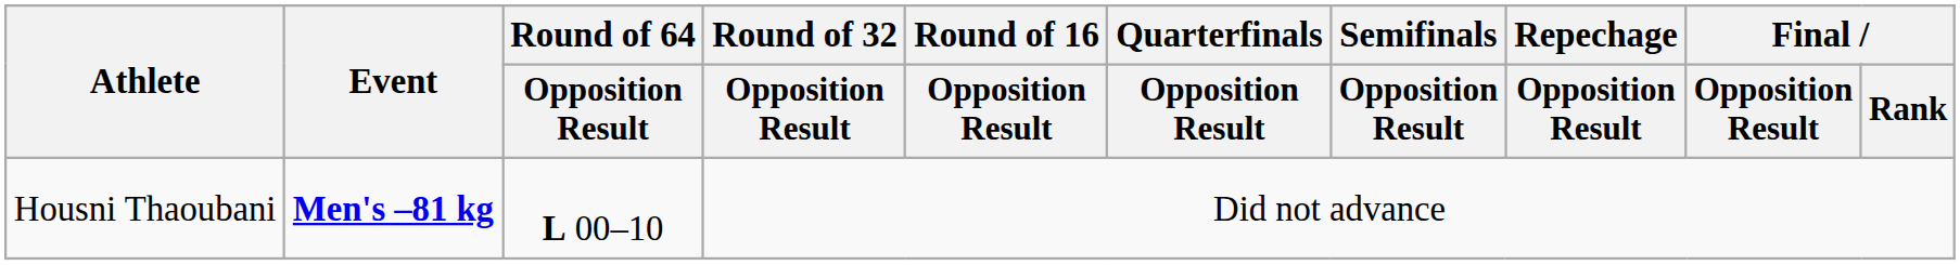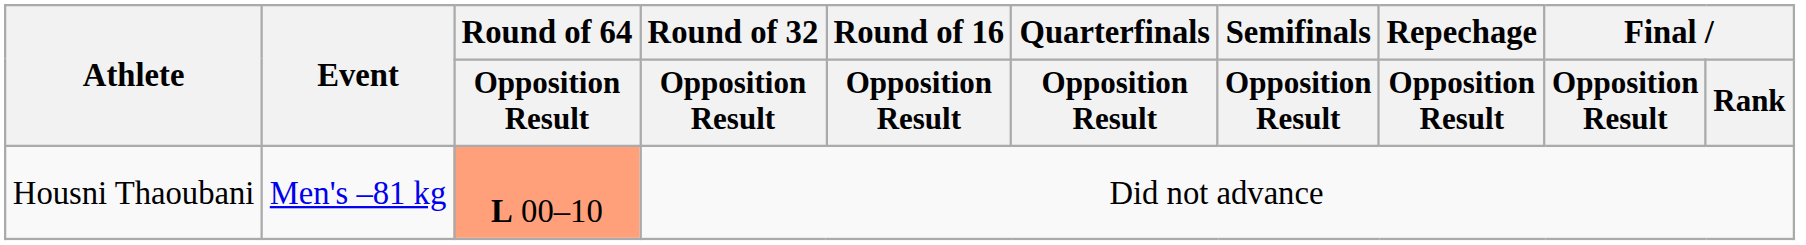Housni Thaoubani | Event: bold -> normal
Housni Thaoubani | Round of 64 / Opposition Result: no background -> lightsalmon background
